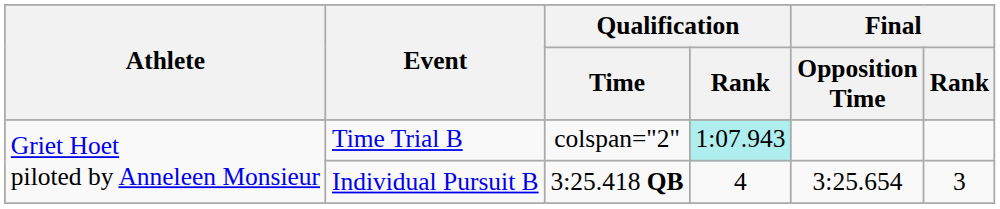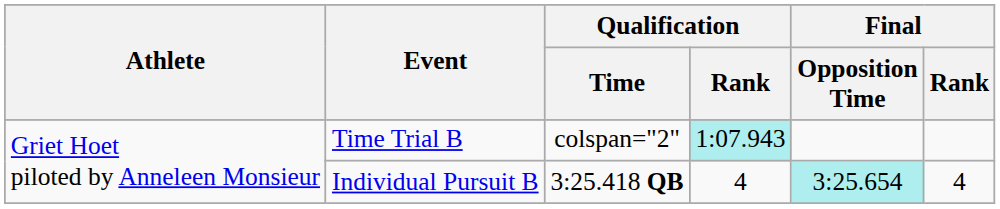Individual Pursuit B | Final / Opposition Time: no background -> paleturquoise background
Individual Pursuit B | Final / Rank: 3 -> 4
